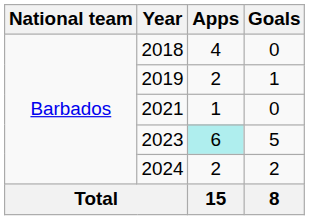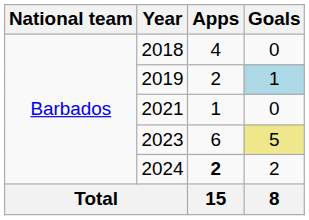2019 | Goals: no background -> lightblue background
2023 | Apps: paleturquoise background -> no background
2023 | Goals: no background -> khaki background
2024 | Apps: normal -> bold
